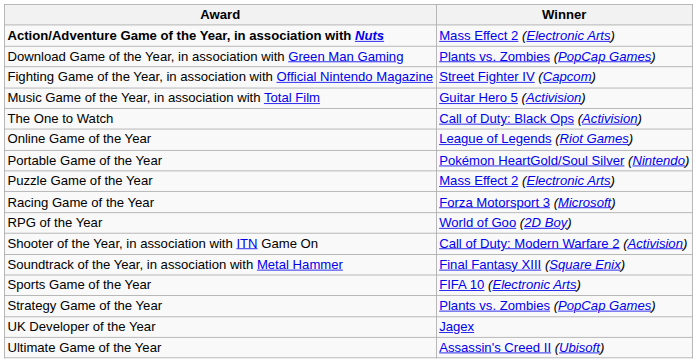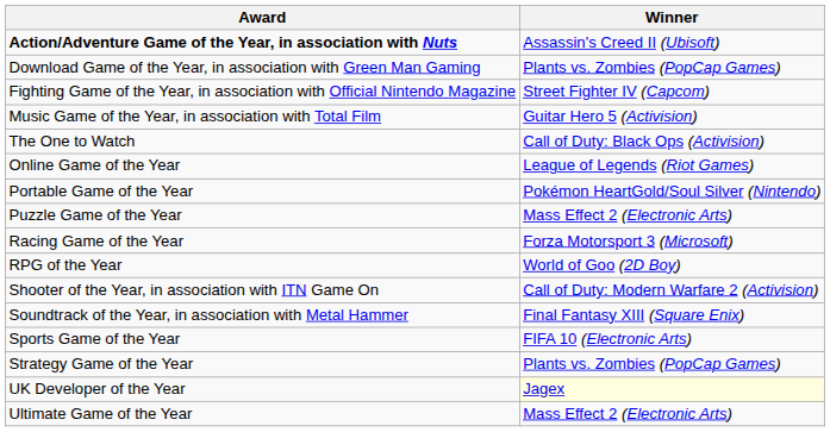Action/Adventure Game of the Year, in association with Nuts | Winner: Mass Effect 2 (Electronic Arts) -> Assassin's Creed II (Ubisoft)
UK Developer of the Year | Winner: no background -> lightyellow background
Ultimate Game of the Year | Winner: Assassin's Creed II (Ubisoft) -> Mass Effect 2 (Electronic Arts)
